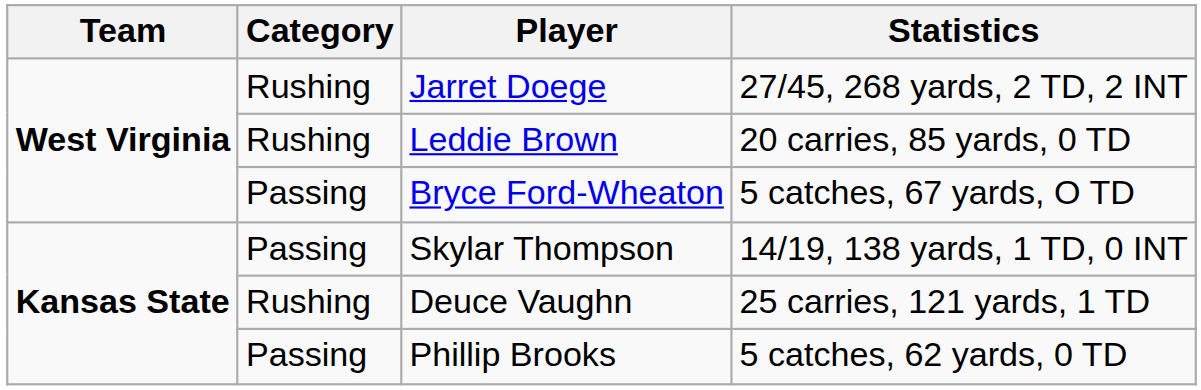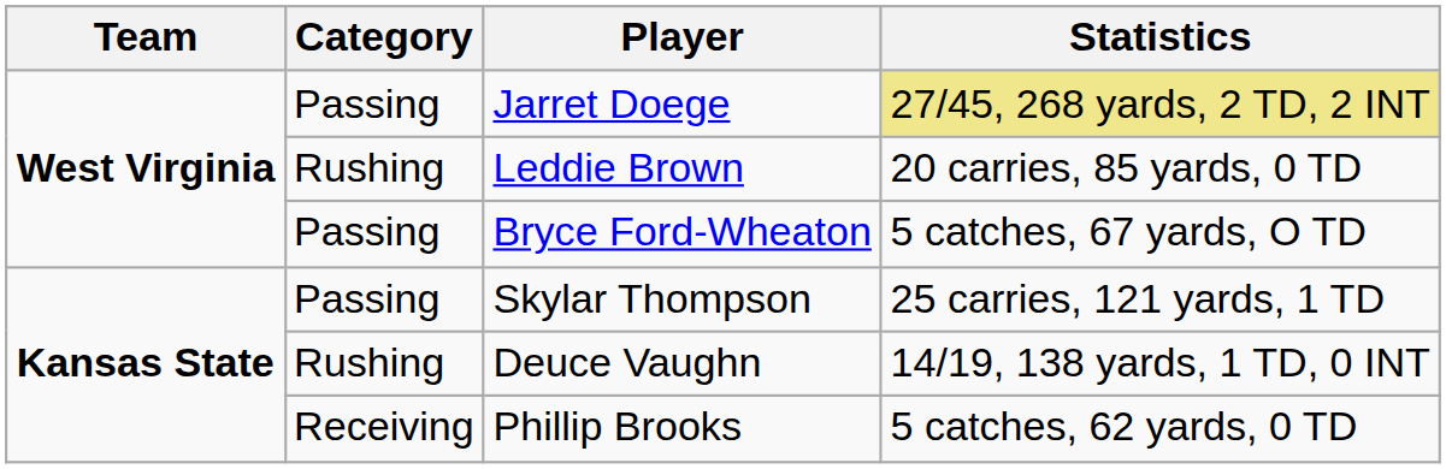Jarret Doege | Category: Rushing -> Passing
Jarret Doege | Statistics: no background -> khaki background
Skylar Thompson | Statistics: 14/19, 138 yards, 1 TD, 0 INT -> 25 carries, 121 yards, 1 TD
Deuce Vaughn | Statistics: 25 carries, 121 yards, 1 TD -> 14/19, 138 yards, 1 TD, 0 INT
Phillip Brooks | Category: Passing -> Receiving
